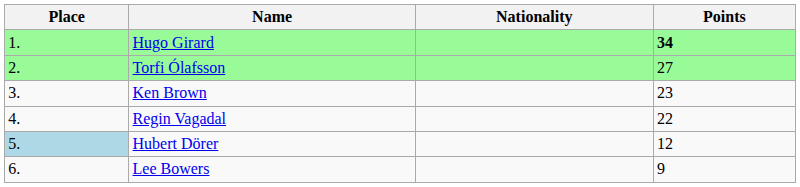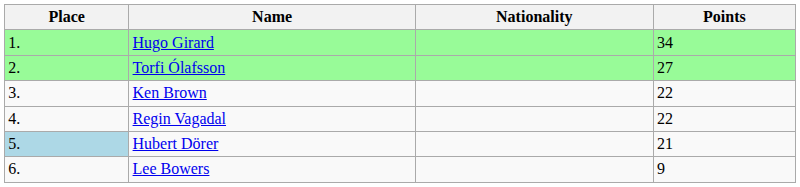Hugo Girard | Points: bold -> normal
Ken Brown | Points: 23 -> 22
Hubert Dörer | Points: 12 -> 21
